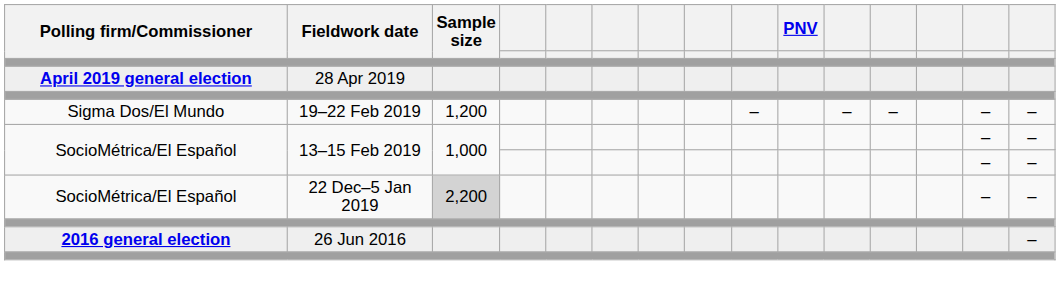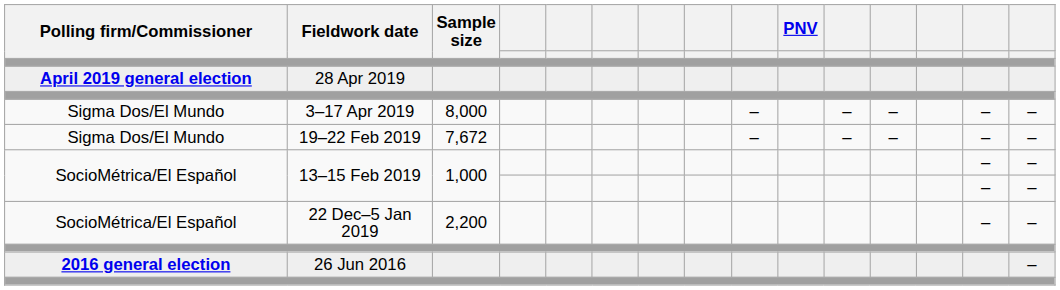+ row: Sigma Dos/El Mundo | 3–17 Apr 2019 | 8,000 | – | – | – | – | –
19–22 Feb 2019 | Sample size: 1,200 -> 7,672
22 Dec–5 Jan 2019 | Sample size: lightgrey background -> no background
